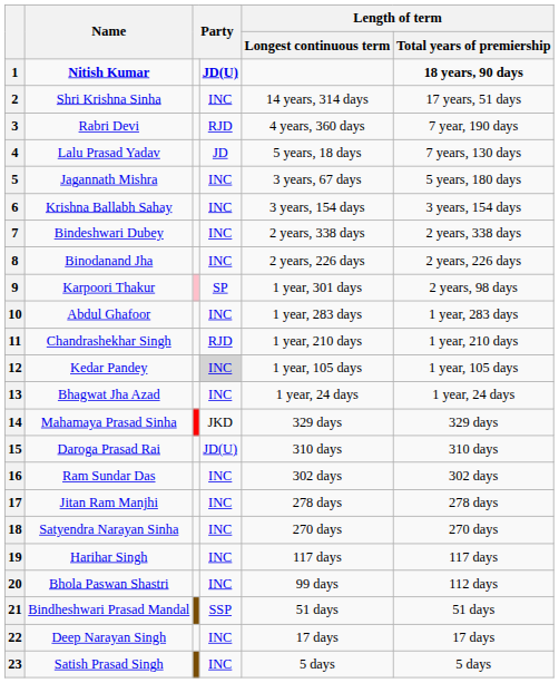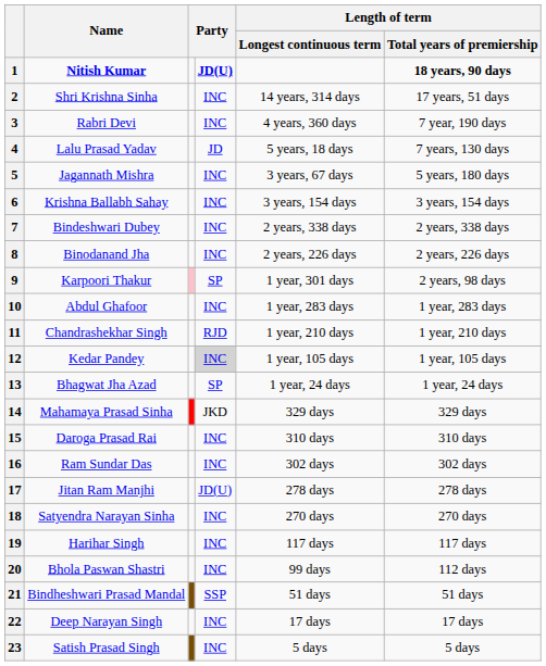3 | column 4: RJD -> INC
13 | column 4: INC -> SP
15 | column 4: JD(U) -> INC
17 | column 4: INC -> JD(U)
